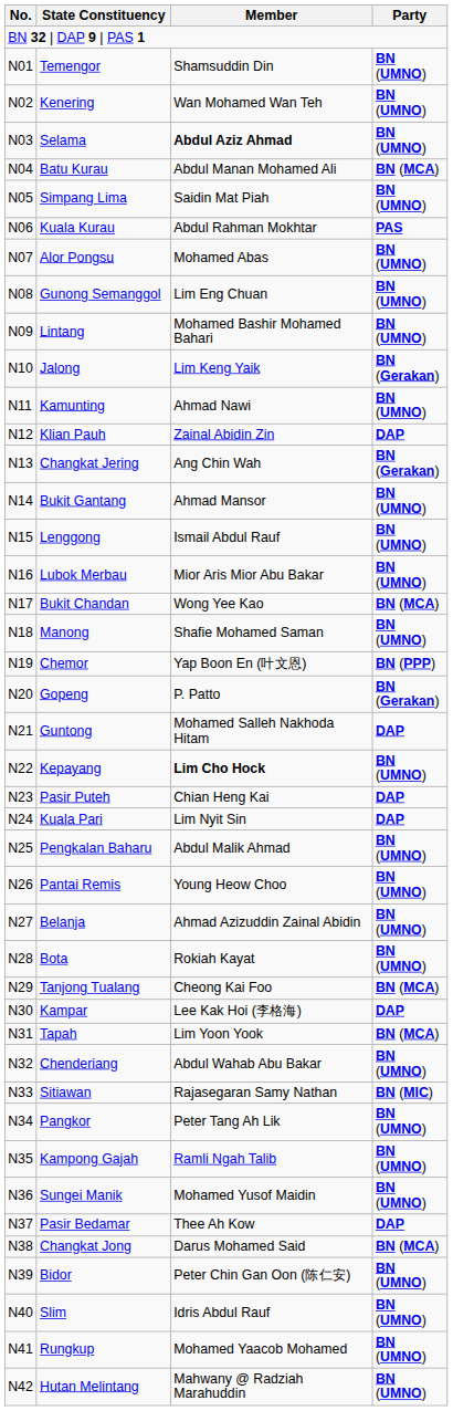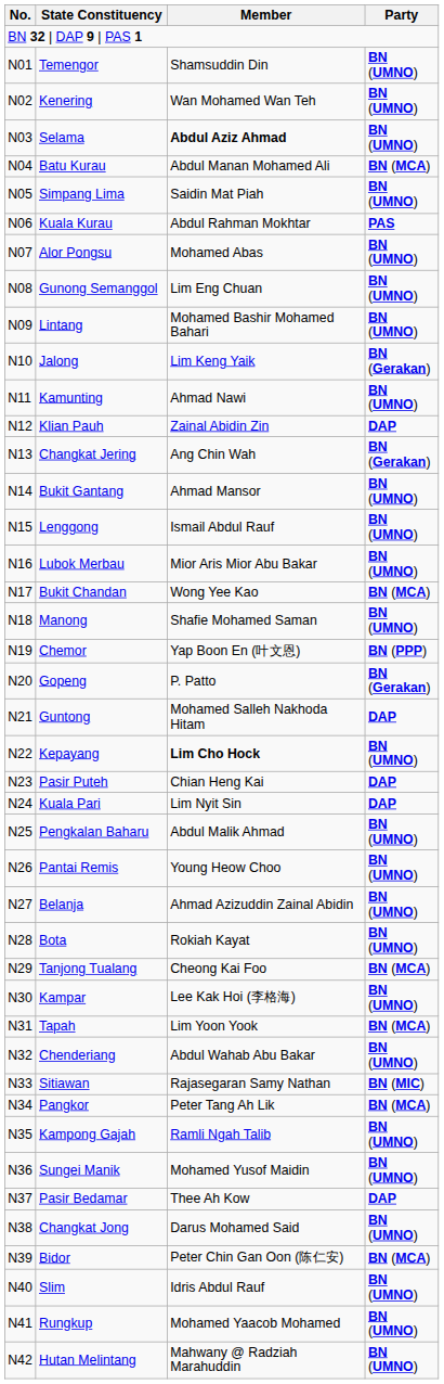Kampar | Party: DAP -> BN (UMNO)
Pangkor | Party: BN (UMNO) -> BN (MCA)
Changkat Jong | Party: BN (MCA) -> BN (UMNO)
Bidor | Party: BN (UMNO) -> BN (MCA)
